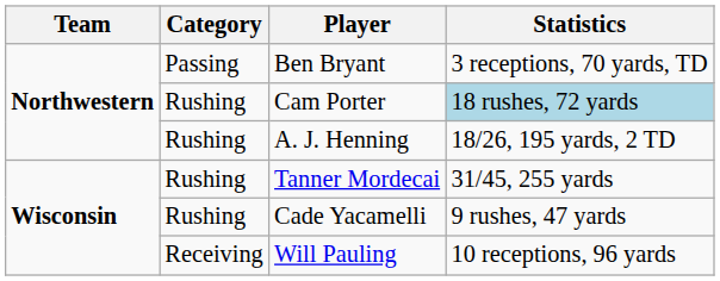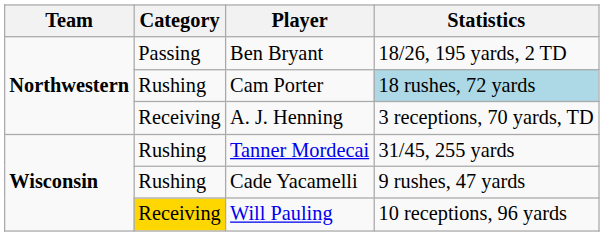Ben Bryant | Statistics: 3 receptions, 70 yards, TD -> 18/26, 195 yards, 2 TD
A. J. Henning | Category: Rushing -> Receiving
A. J. Henning | Statistics: 18/26, 195 yards, 2 TD -> 3 receptions, 70 yards, TD
Will Pauling | Category: no background -> gold background
